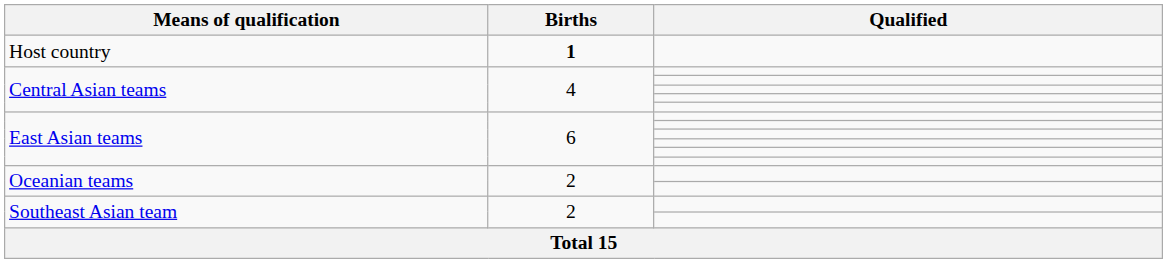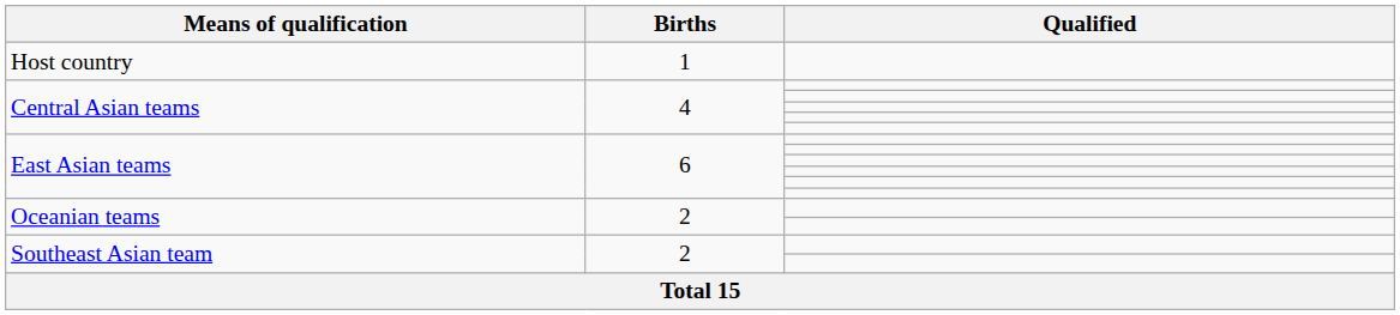Host country | Births: bold -> normal
